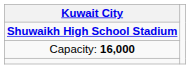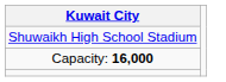Shuwaikh High School Stadium | Kuwait City: bold -> normal
